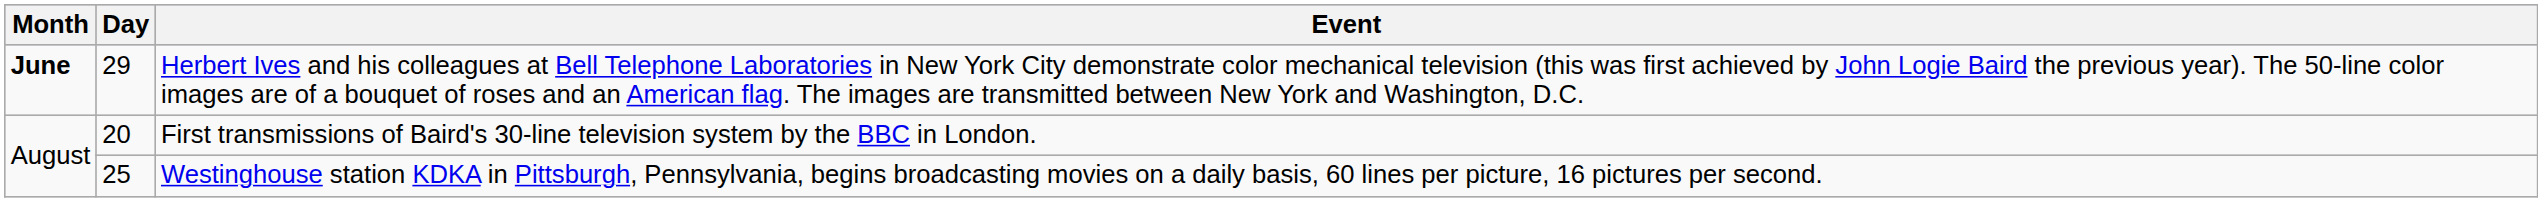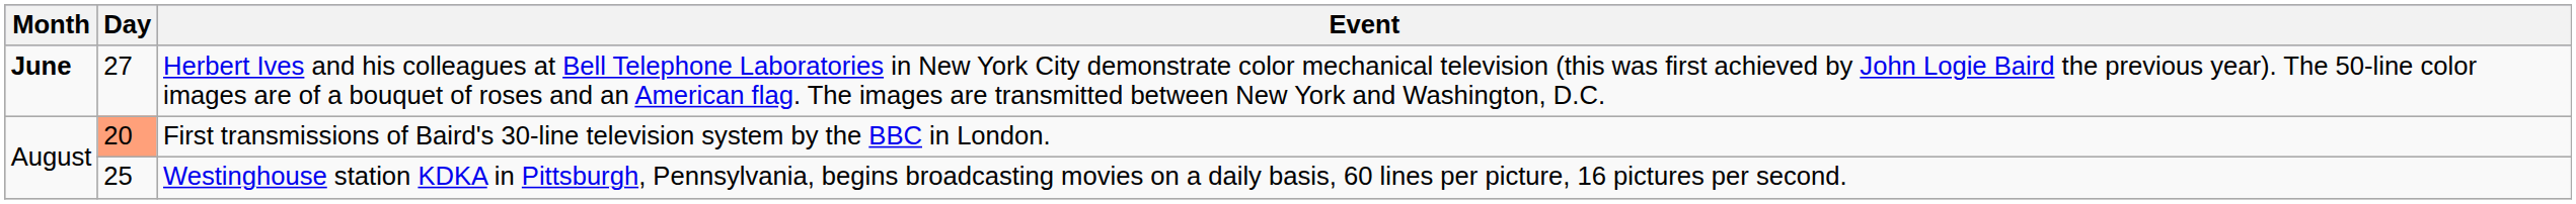row 2 | Day: 29 -> 27
row 3 | Day: no background -> lightsalmon background
